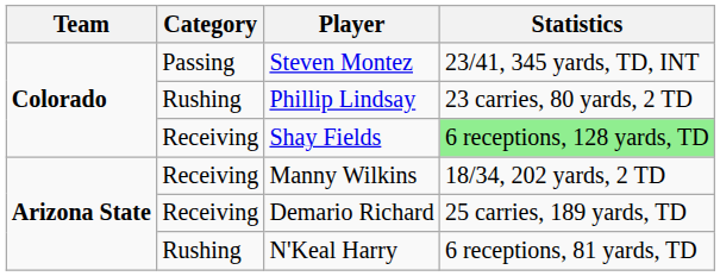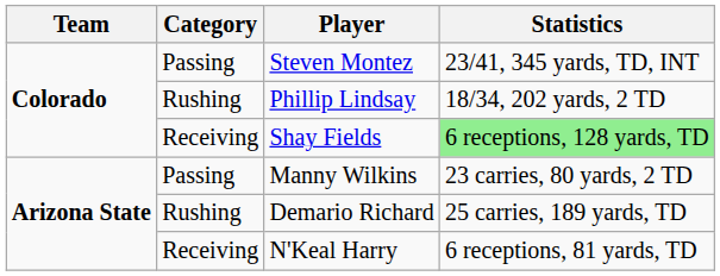Phillip Lindsay | Statistics: 23 carries, 80 yards, 2 TD -> 18/34, 202 yards, 2 TD
Manny Wilkins | Category: Receiving -> Passing
Manny Wilkins | Statistics: 18/34, 202 yards, 2 TD -> 23 carries, 80 yards, 2 TD
Demario Richard | Category: Receiving -> Rushing
N'Keal Harry | Category: Rushing -> Receiving
